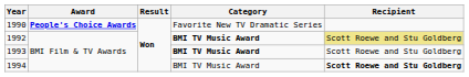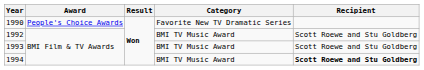1990 | Award: bold -> normal
1992 | Category: bold -> normal
1992 | Recipient: khaki background -> no background
1993 | Category: bold -> normal
